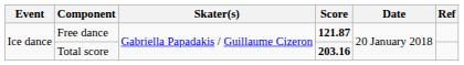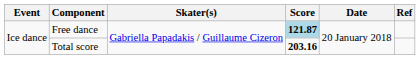Free dance | Score: no background -> lightblue background
